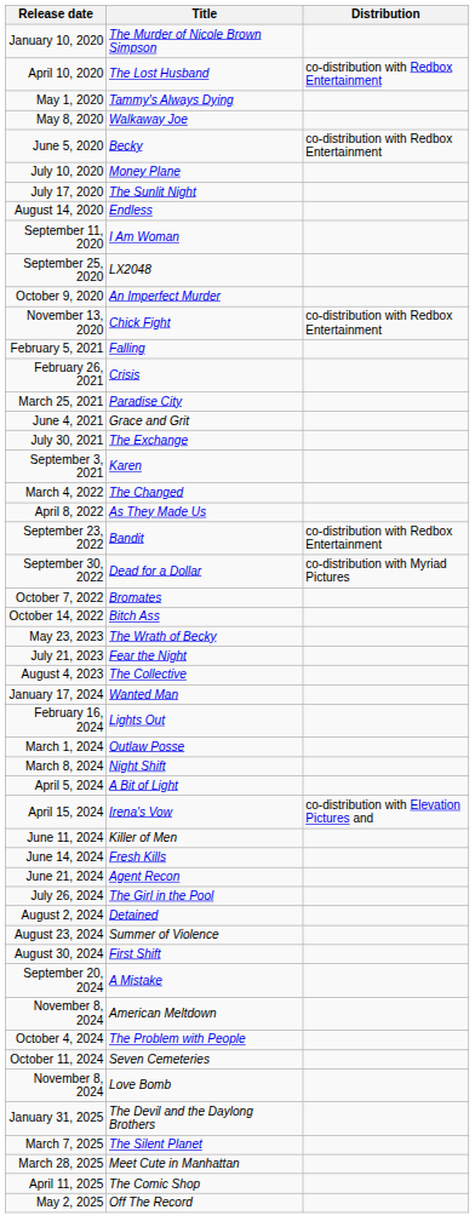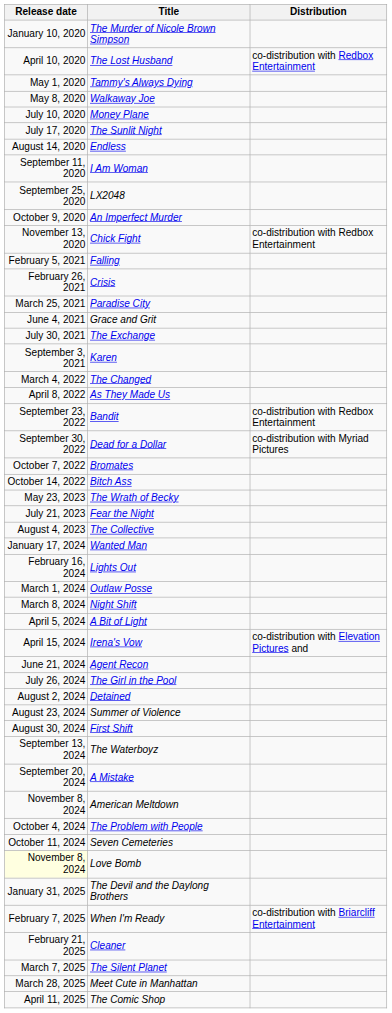- row: June 5, 2020 | Becky | co-distribution with Redbox Entertainment
- row: June 11, 2024 | Killer of Men
- row: June 14, 2024 | Fresh Kills
+ row: September 13, 2024 | The Waterboyz
Love Bomb | Release date: no background -> lightyellow background
+ row: February 7, 2025 | When I'm Ready | co-distribution with Briarcliff Entertainment
+ row: February 21, 2025 | Cleaner
- row: May 2, 2025 | Off The Record
